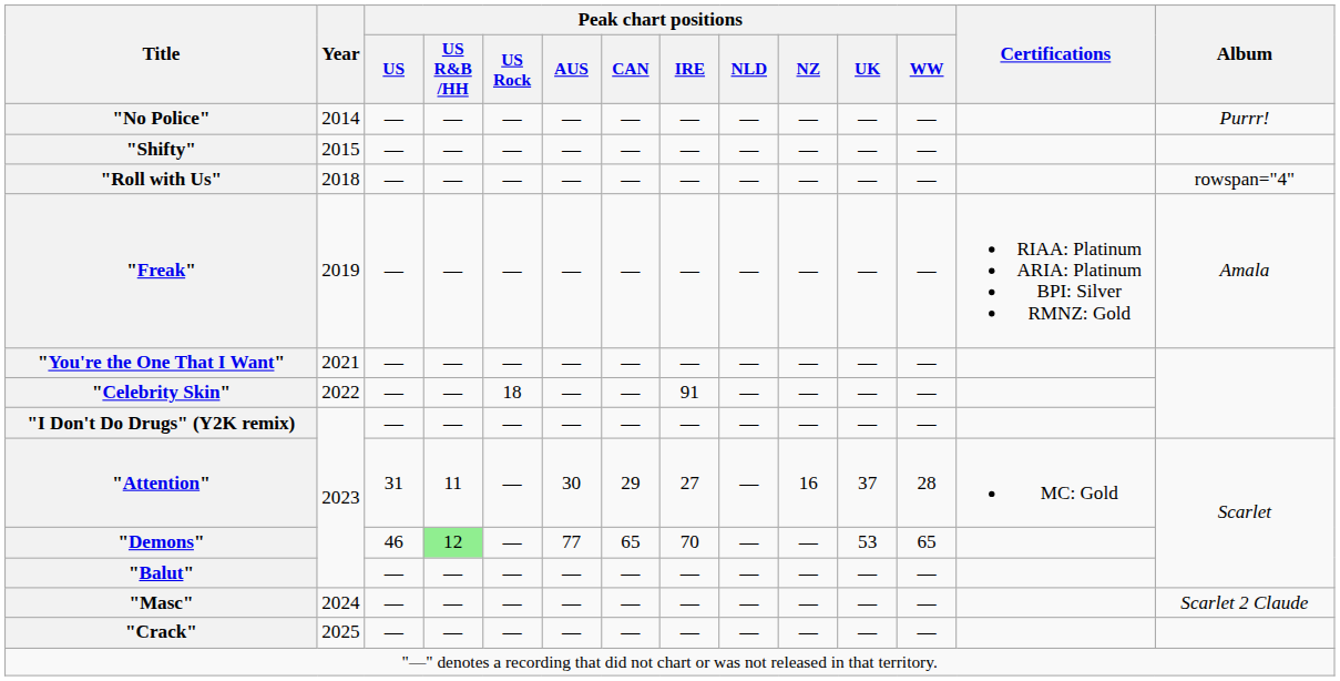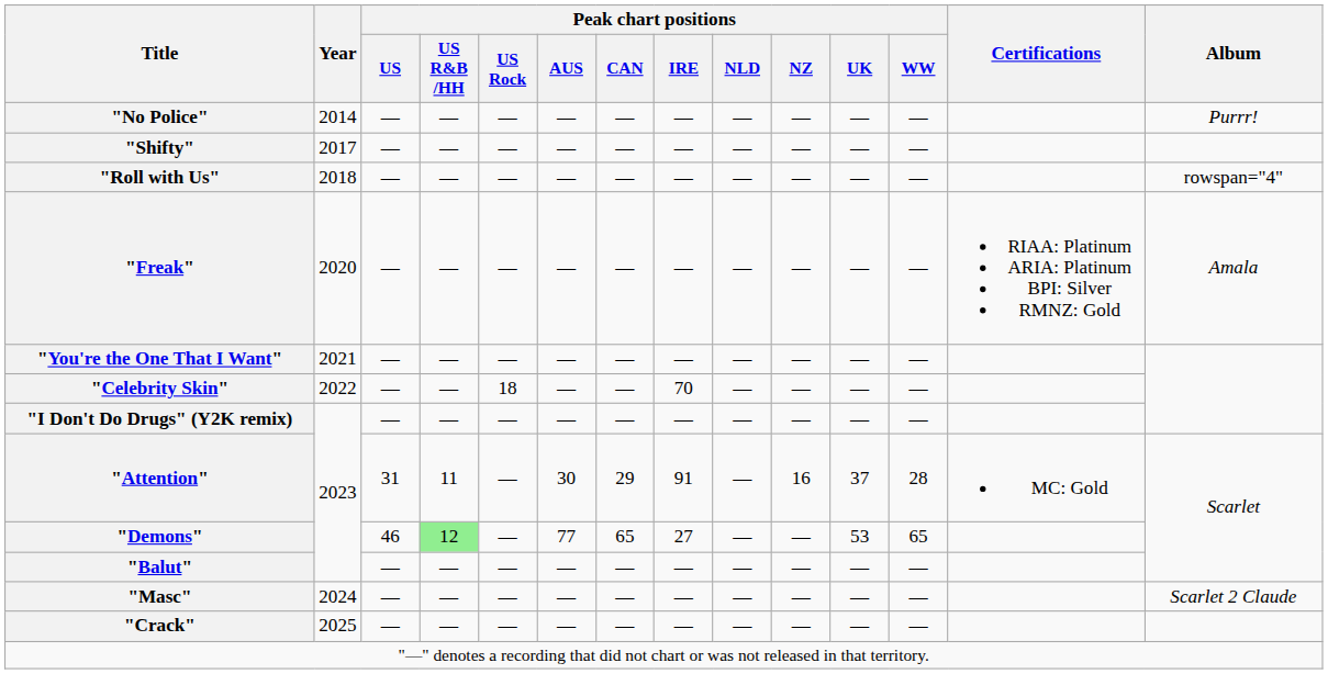"Shifty" | Year: 2015 -> 2017
"Freak" | Year: 2019 -> 2020
"Celebrity Skin" | Peak chart positions / IRE: 91 -> 70
"Attention" | Peak chart positions / IRE: 27 -> 91
"Demons" | Peak chart positions / IRE: 70 -> 27
